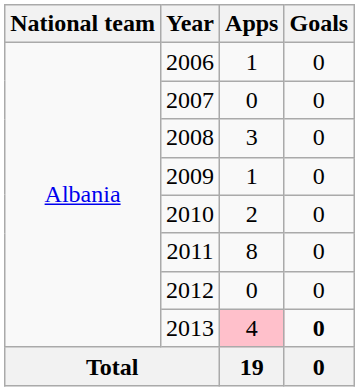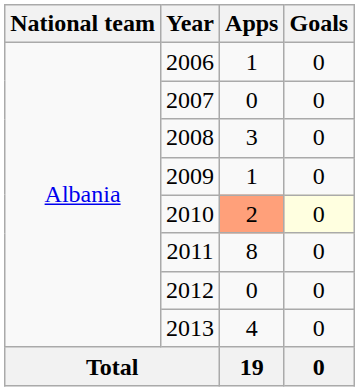2010 | Apps: no background -> lightsalmon background
2010 | Goals: no background -> lightyellow background
2013 | Apps: pink background -> no background
2013 | Goals: bold -> normal
